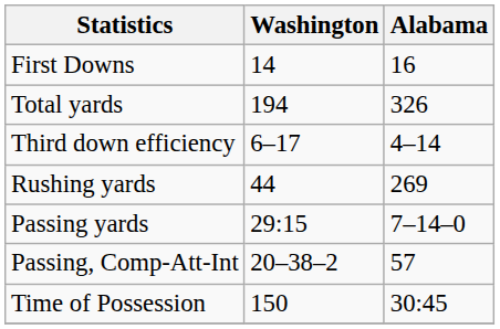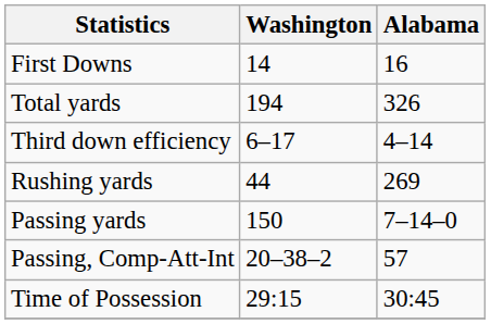Passing yards | Washington: 29:15 -> 150
Time of Possession | Washington: 150 -> 29:15
